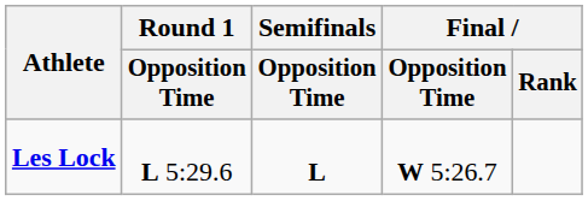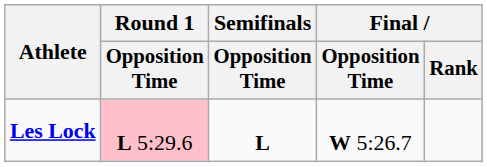Les Lock | Round 1 / Opposition Time: no background -> pink background
